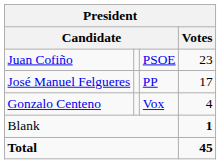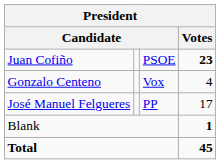Juan Cofiño | Votes: normal -> bold
rows swapped: José Manuel Felgueres <-> Gonzalo Centeno
